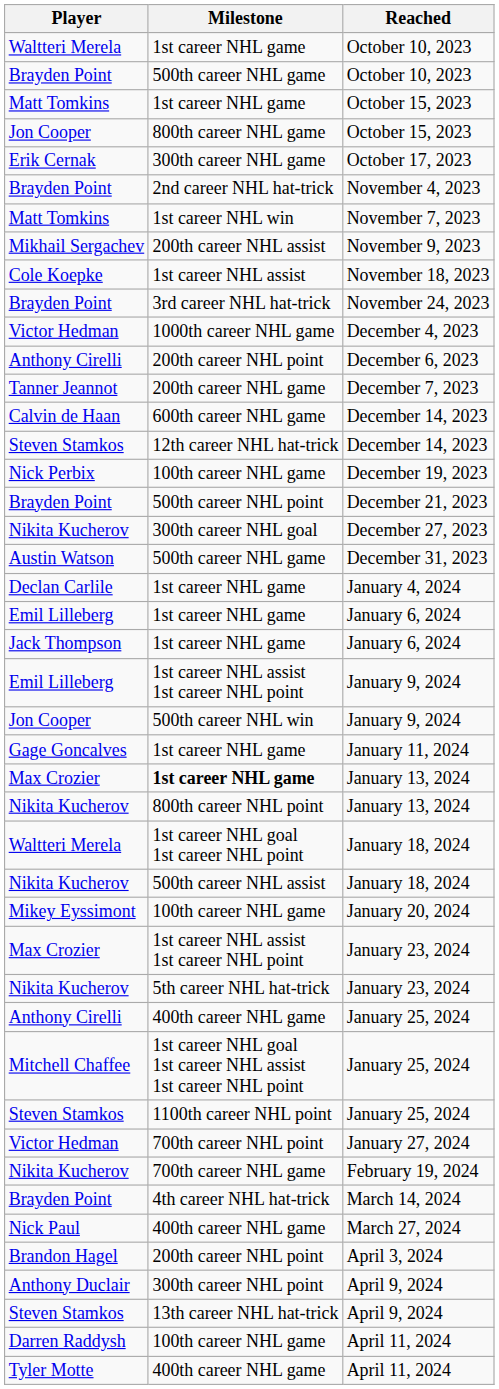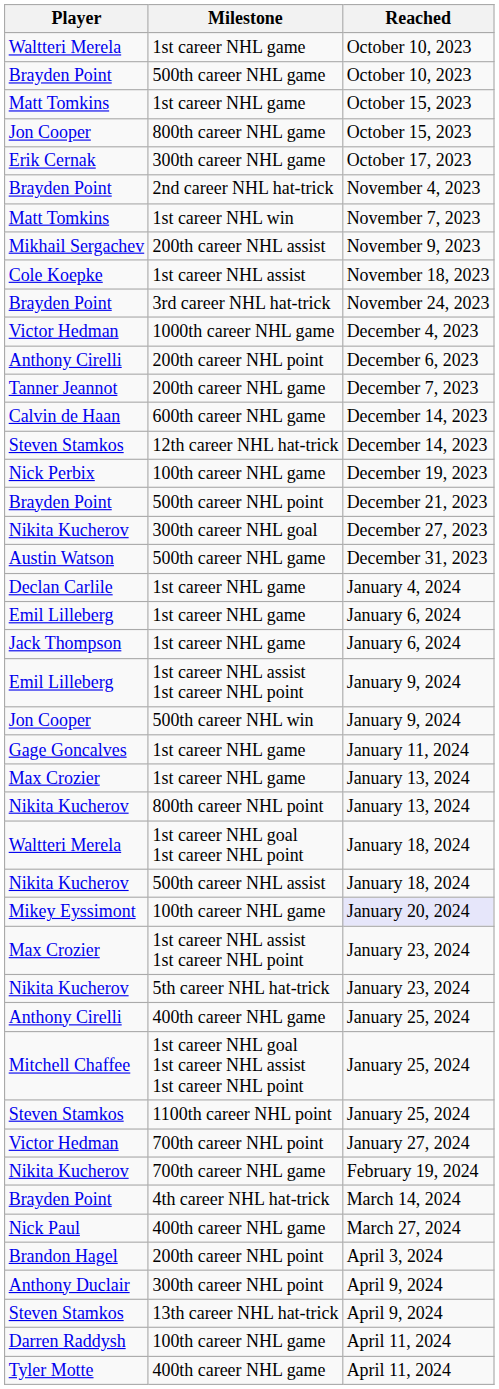row 27 | Milestone: bold -> normal
row 31 | Reached: no background -> lavender background
